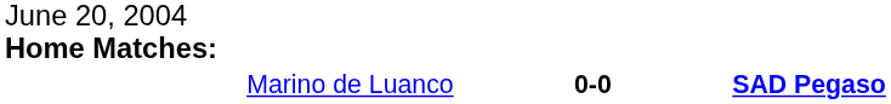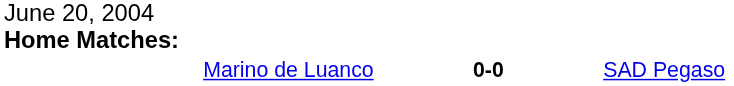Marino de Luanco | column 3: bold -> normal
